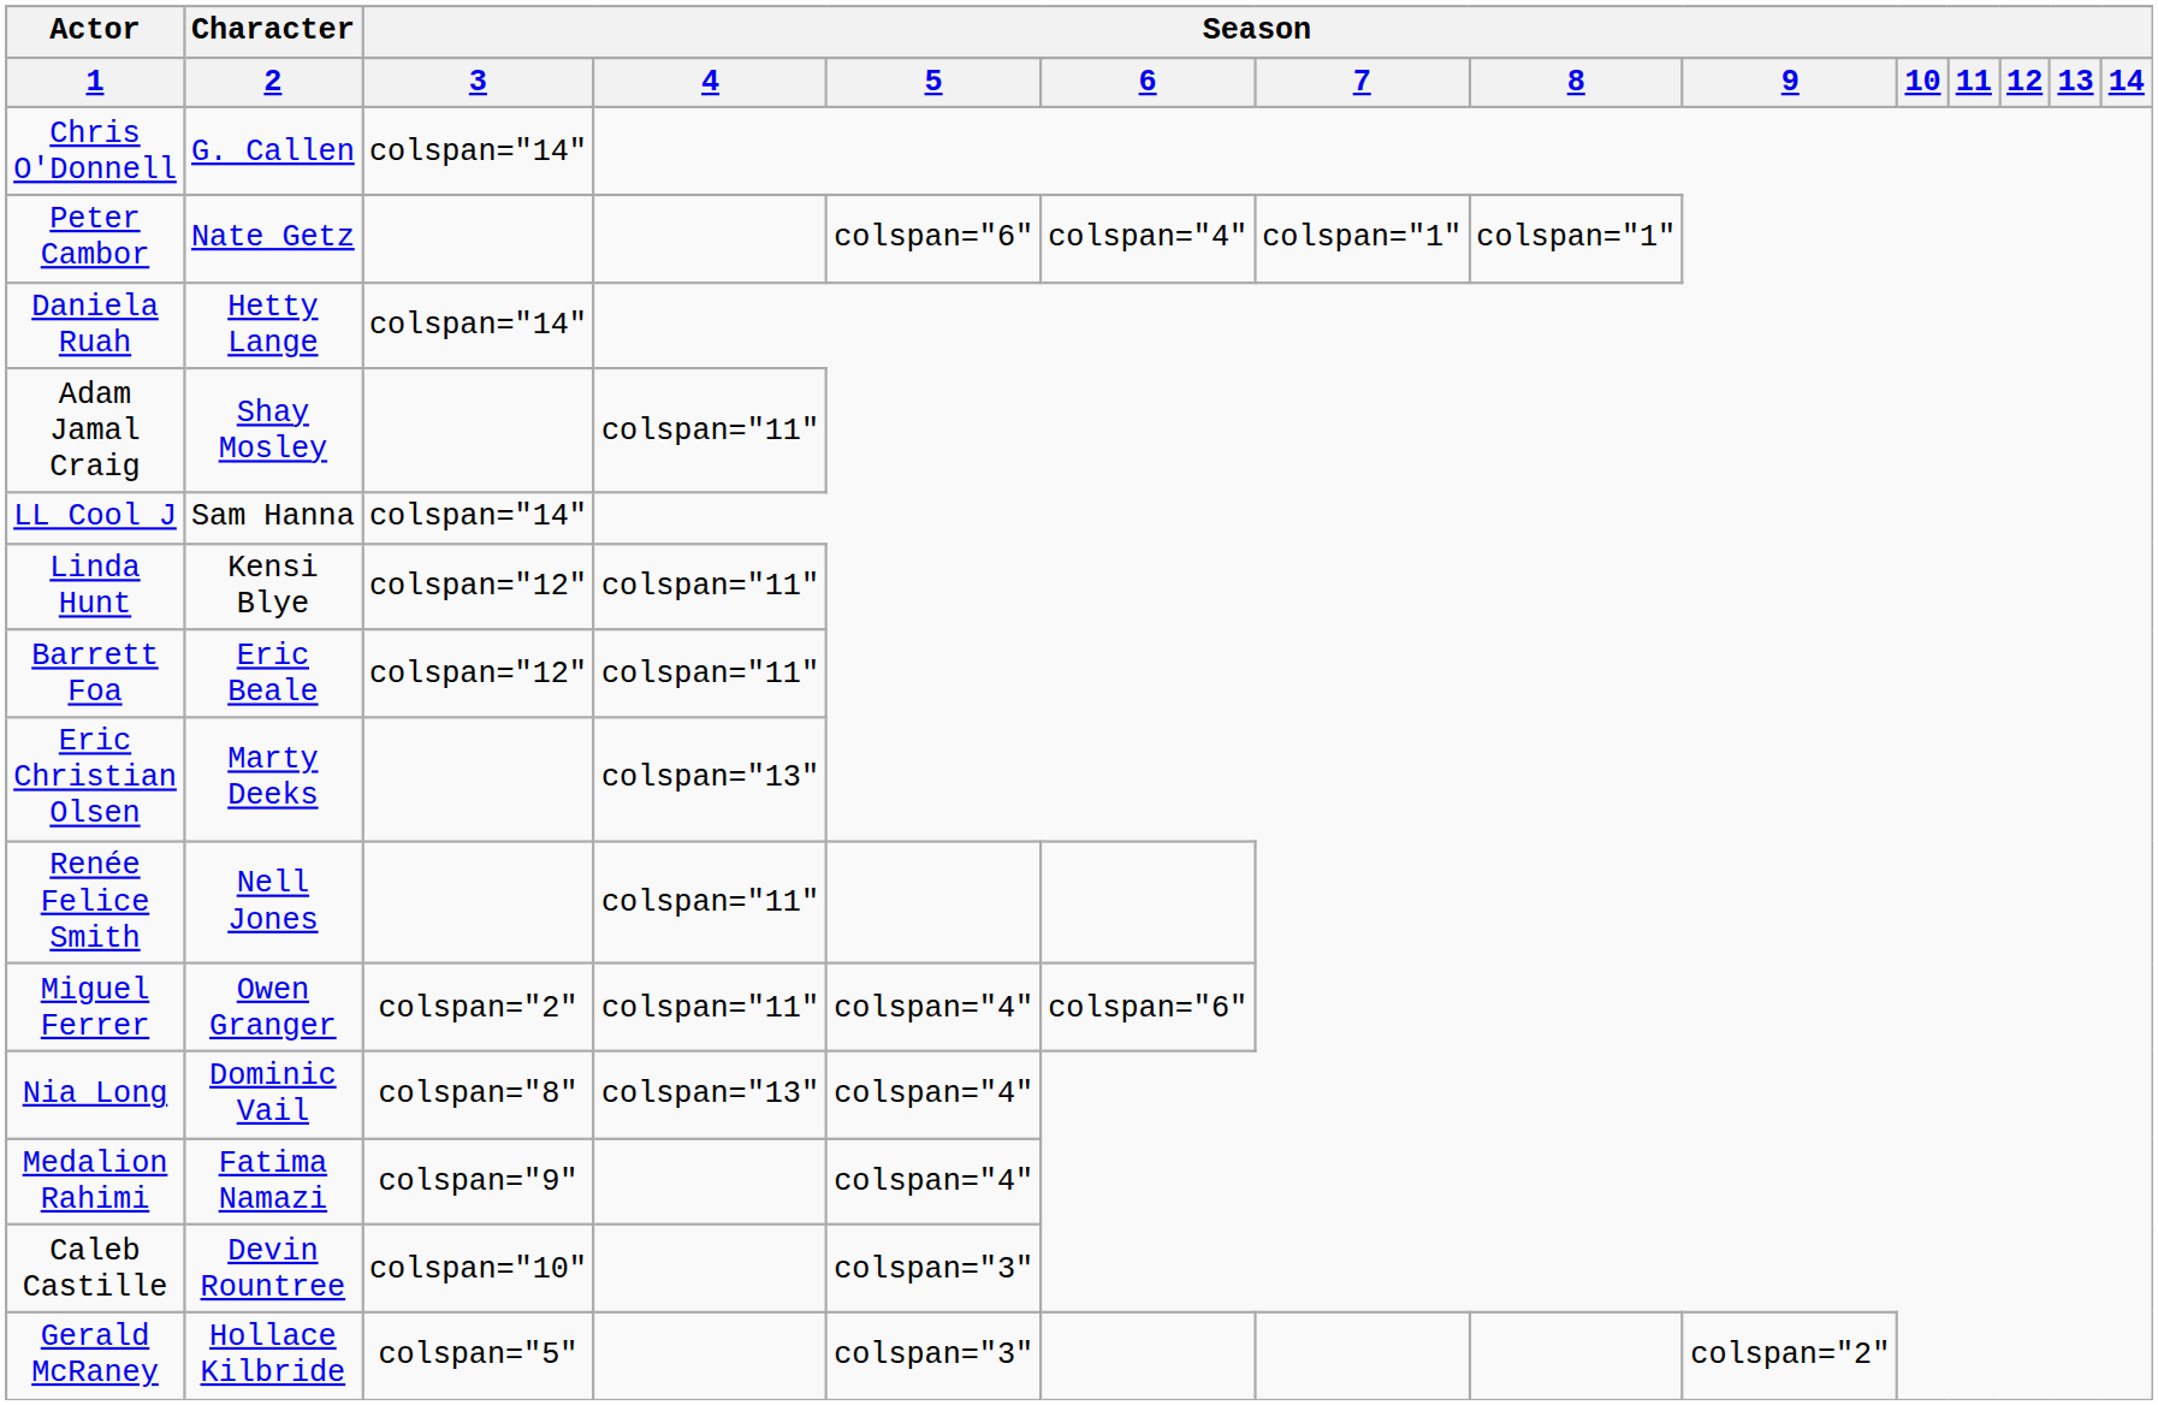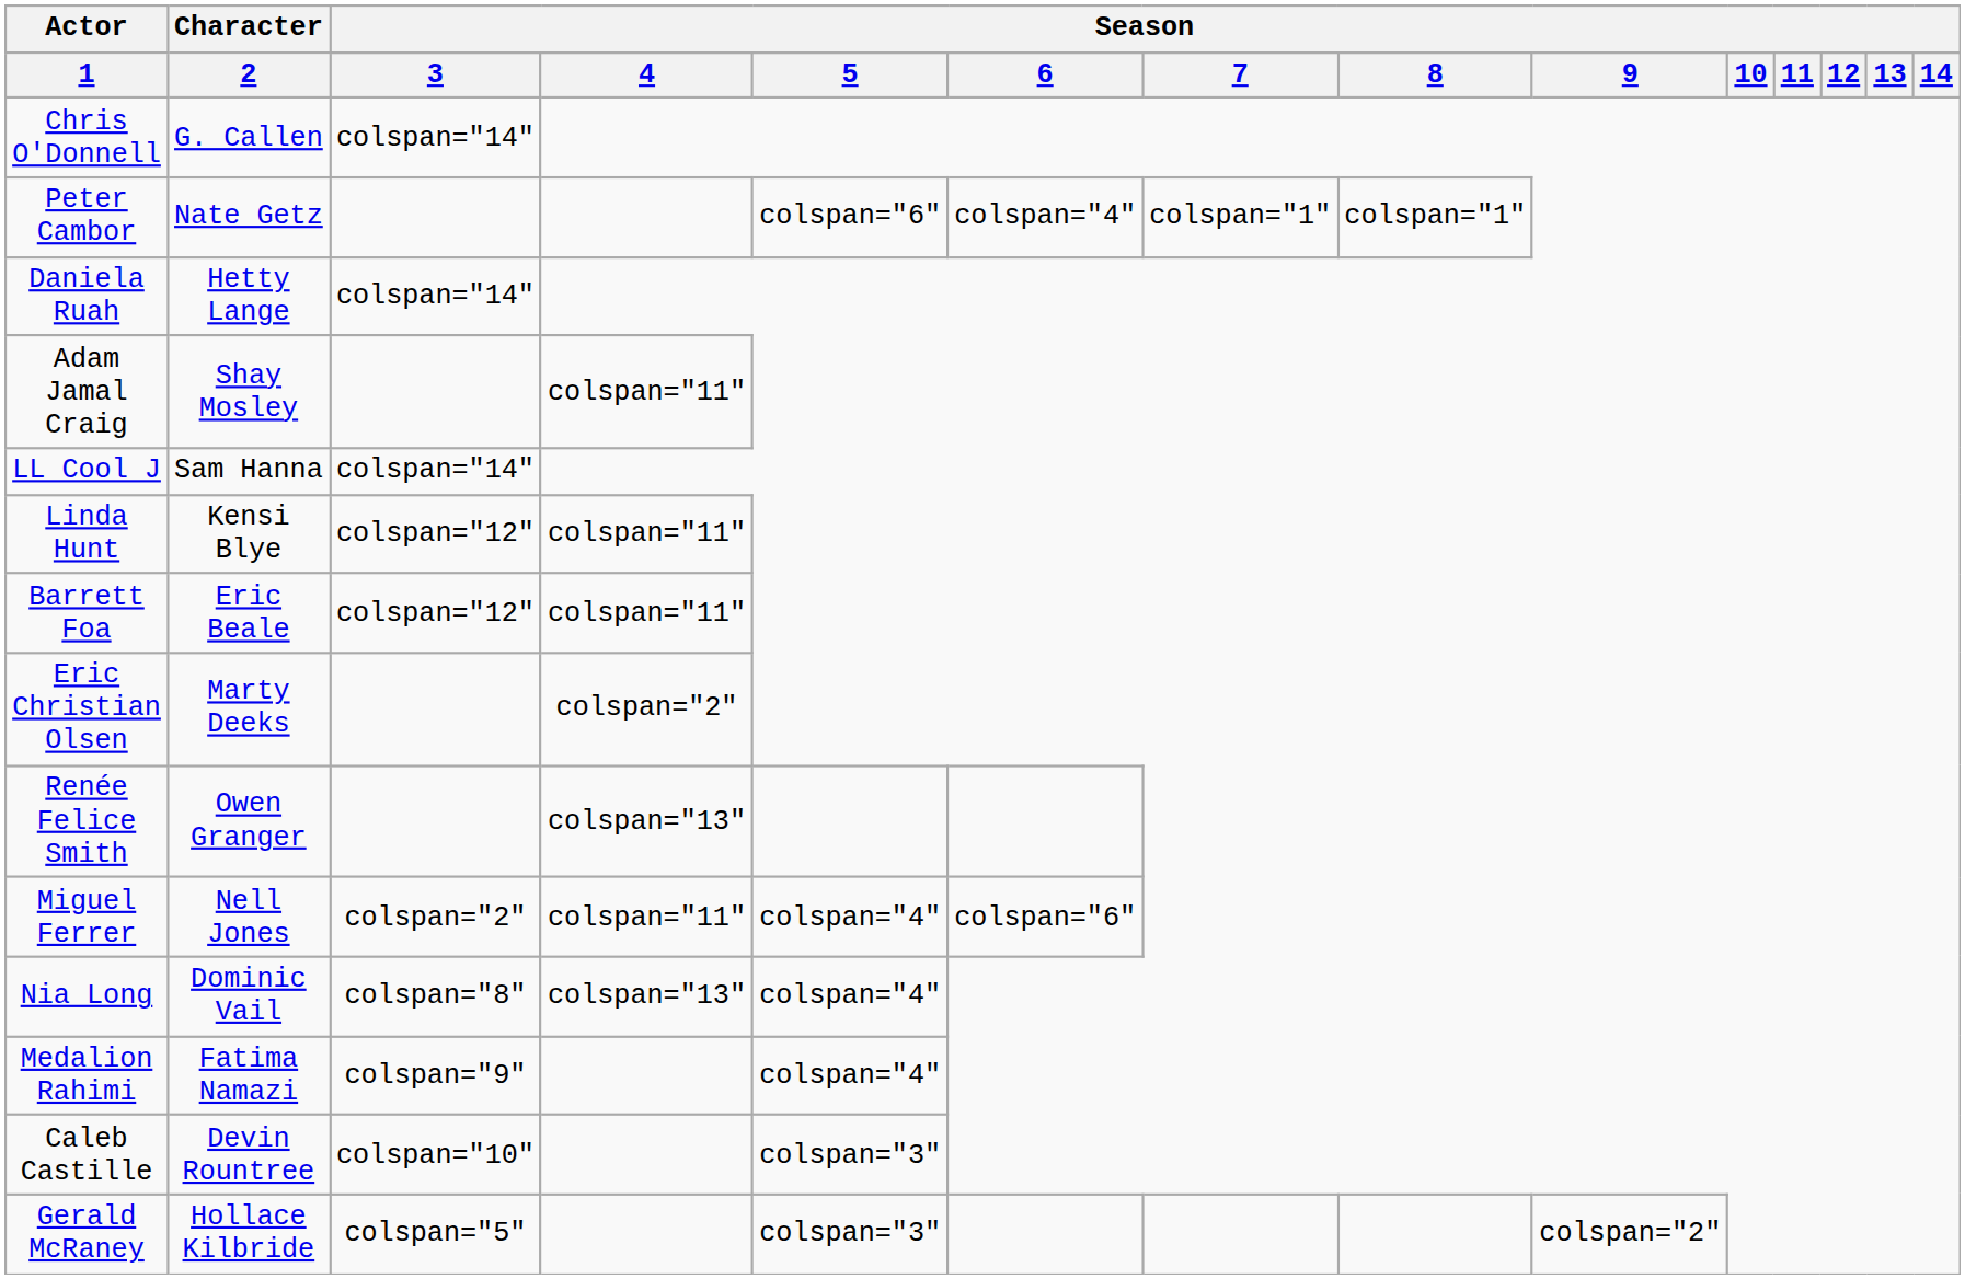Eric Christian Olsen | column 4: colspan="13" -> colspan="2"
Renée Felice Smith | Character: Nell Jones -> Owen Granger
Renée Felice Smith | column 4: colspan="11" -> colspan="13"
Miguel Ferrer | Character: Owen Granger -> Nell Jones
